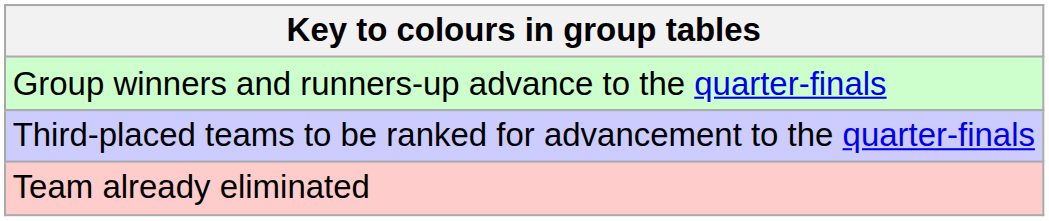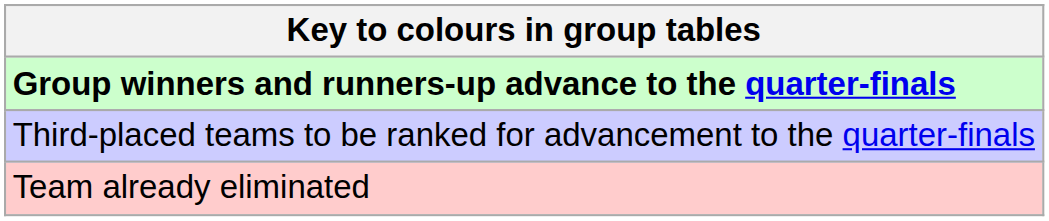row 2 | column 1: normal -> bold
